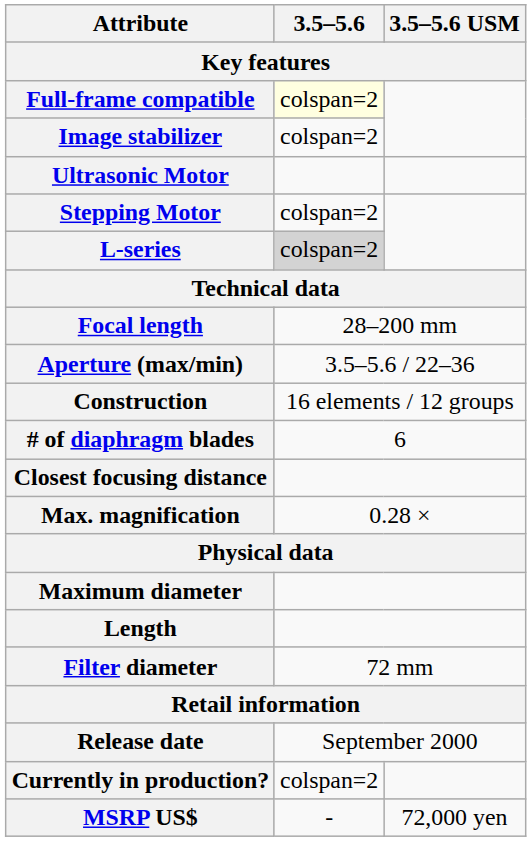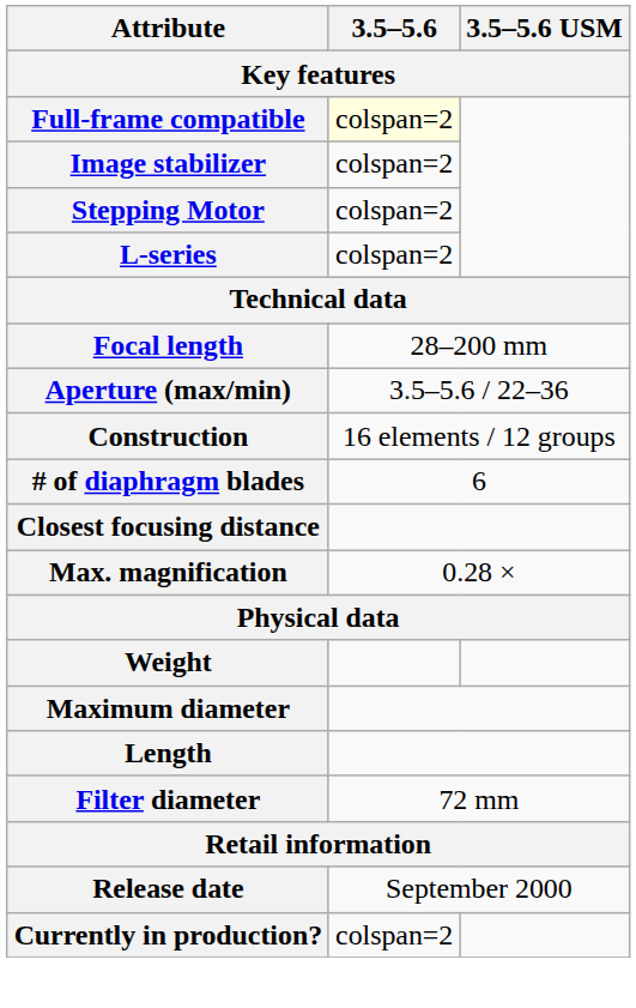- row: Ultrasonic Motor
L-series | 3.5–5.6: lightgrey background -> no background
+ row: Weight
- row: MSRP US$ | - | 72,000 yen
